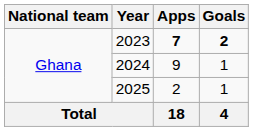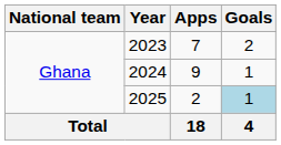2023 | Apps: bold -> normal
2023 | Goals: bold -> normal
2025 | Goals: no background -> lightblue background
